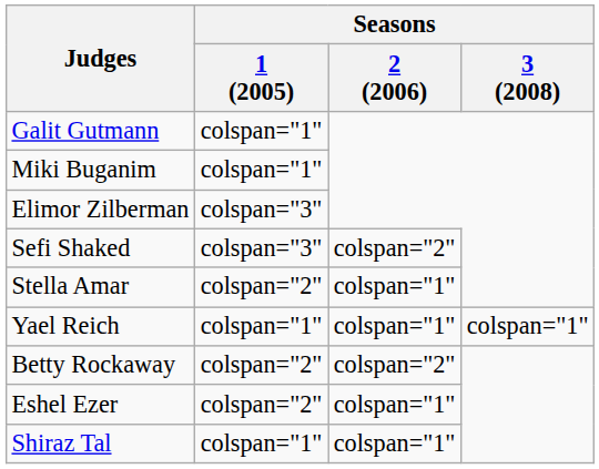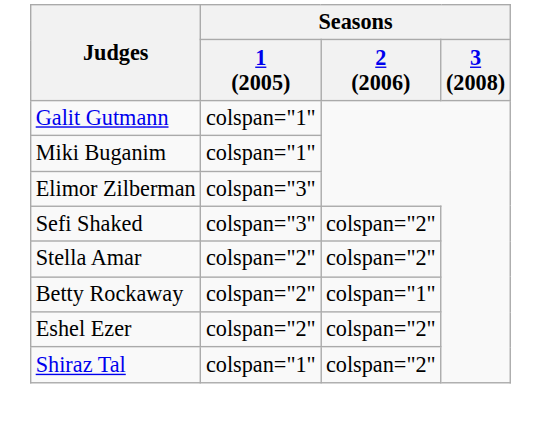Stella Amar | Seasons / 2 (2006): colspan="1" -> colspan="2"
- row: Yael Reich | colspan="1" | colspan="1" | colspan="1"
Betty Rockaway | Seasons / 2 (2006): colspan="2" -> colspan="1"
Eshel Ezer | Seasons / 2 (2006): colspan="1" -> colspan="2"
Shiraz Tal | Seasons / 2 (2006): colspan="1" -> colspan="2"
